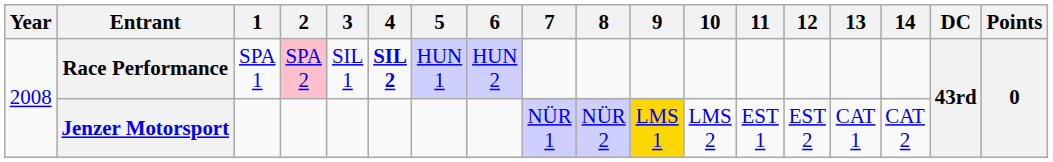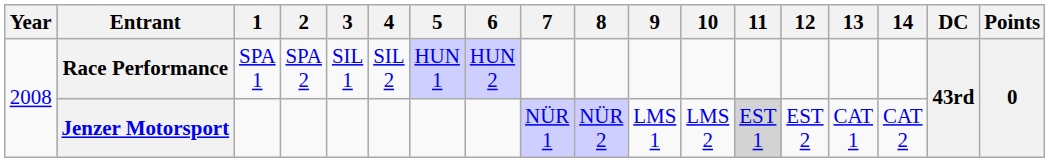Race Performance | 2: pink background -> no background
Race Performance | 4: bold -> normal
Jenzer Motorsport | 9: gold background -> no background
Jenzer Motorsport | 11: no background -> lightgrey background
